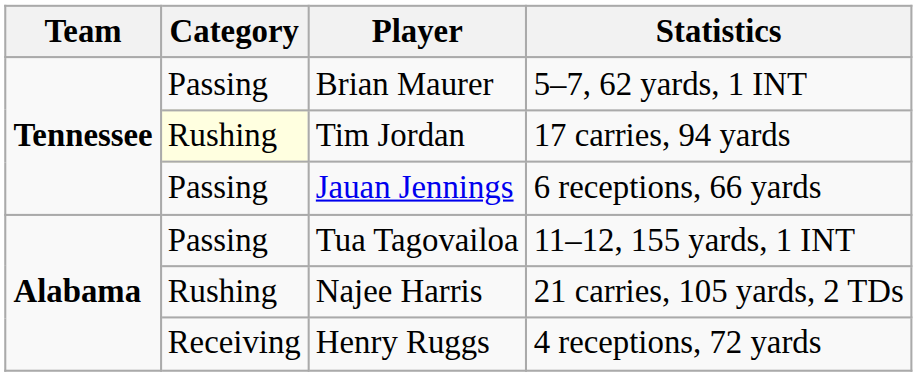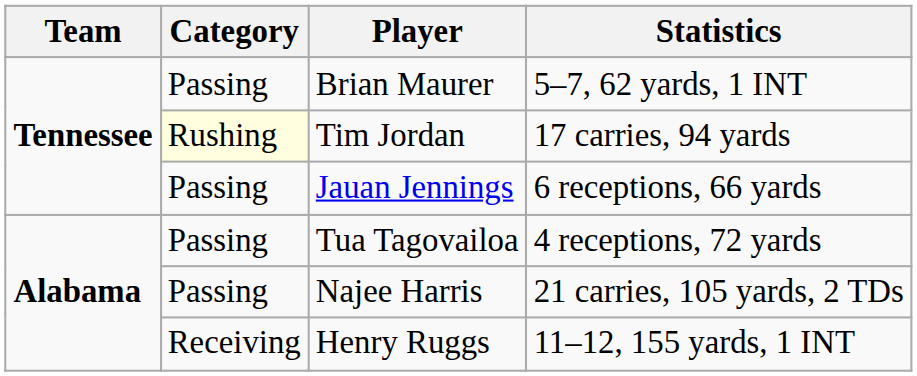Tua Tagovailoa | Statistics: 11–12, 155 yards, 1 INT -> 4 receptions, 72 yards
Najee Harris | Category: Rushing -> Passing
Henry Ruggs | Statistics: 4 receptions, 72 yards -> 11–12, 155 yards, 1 INT
